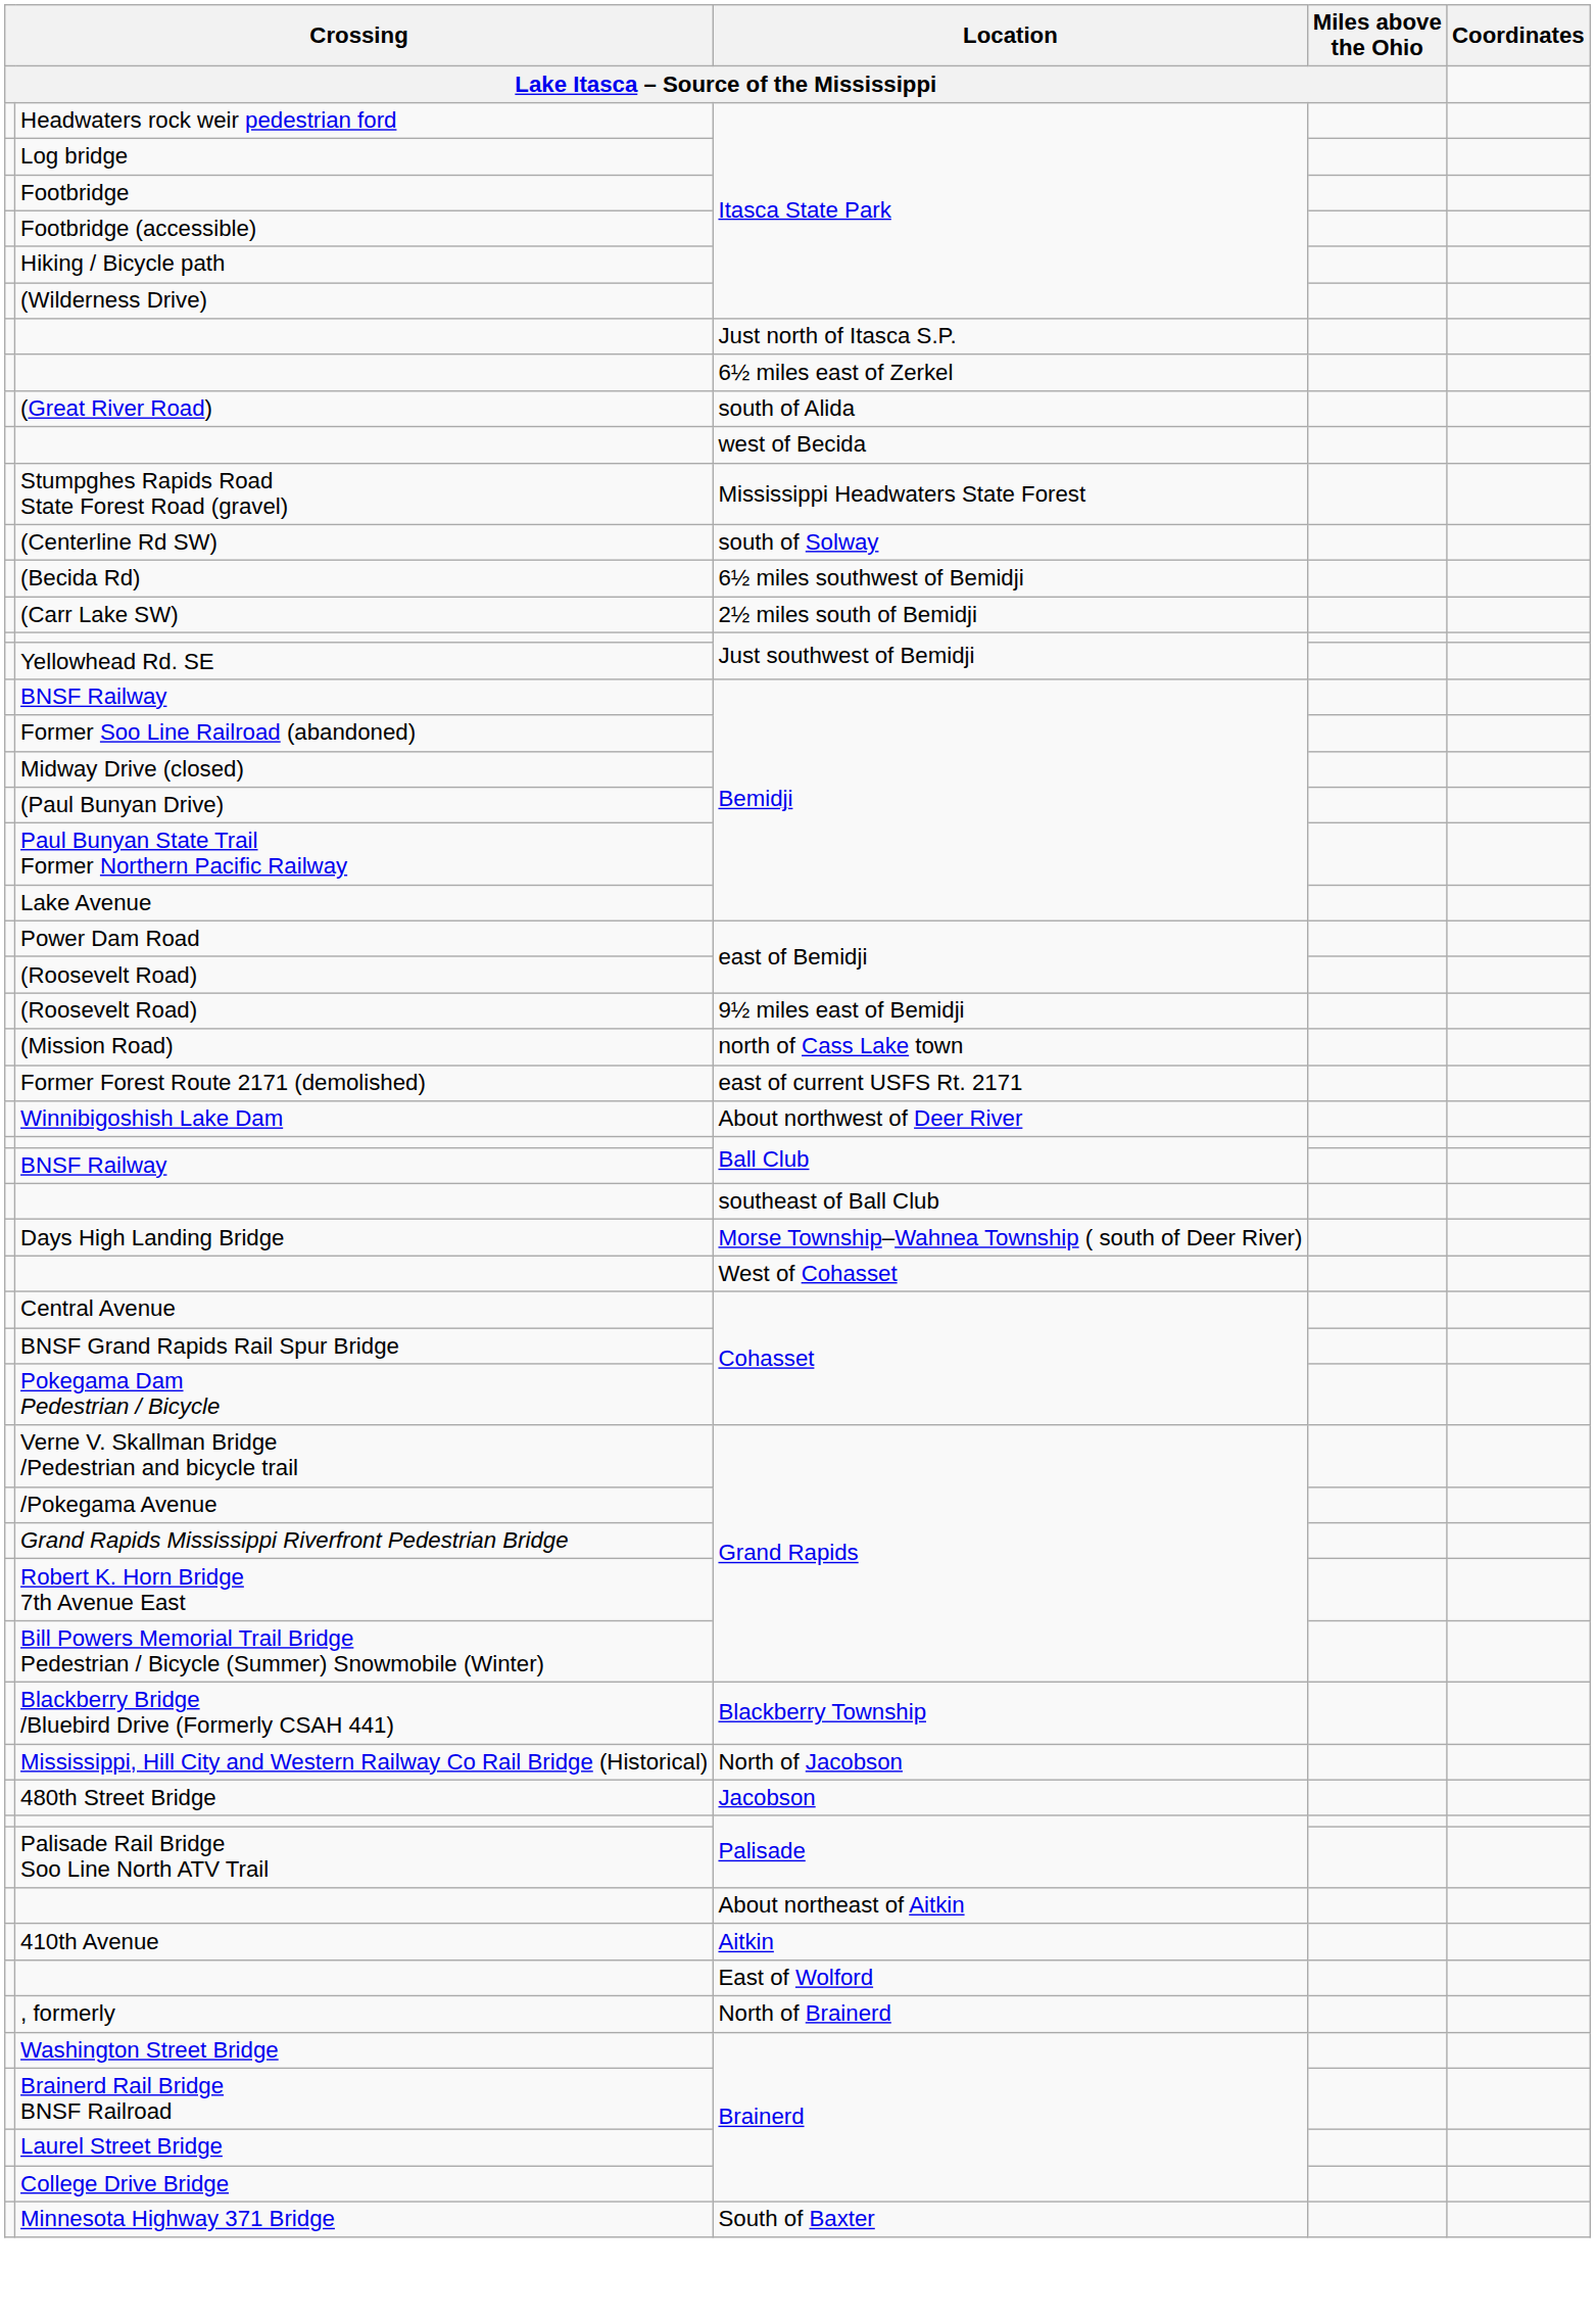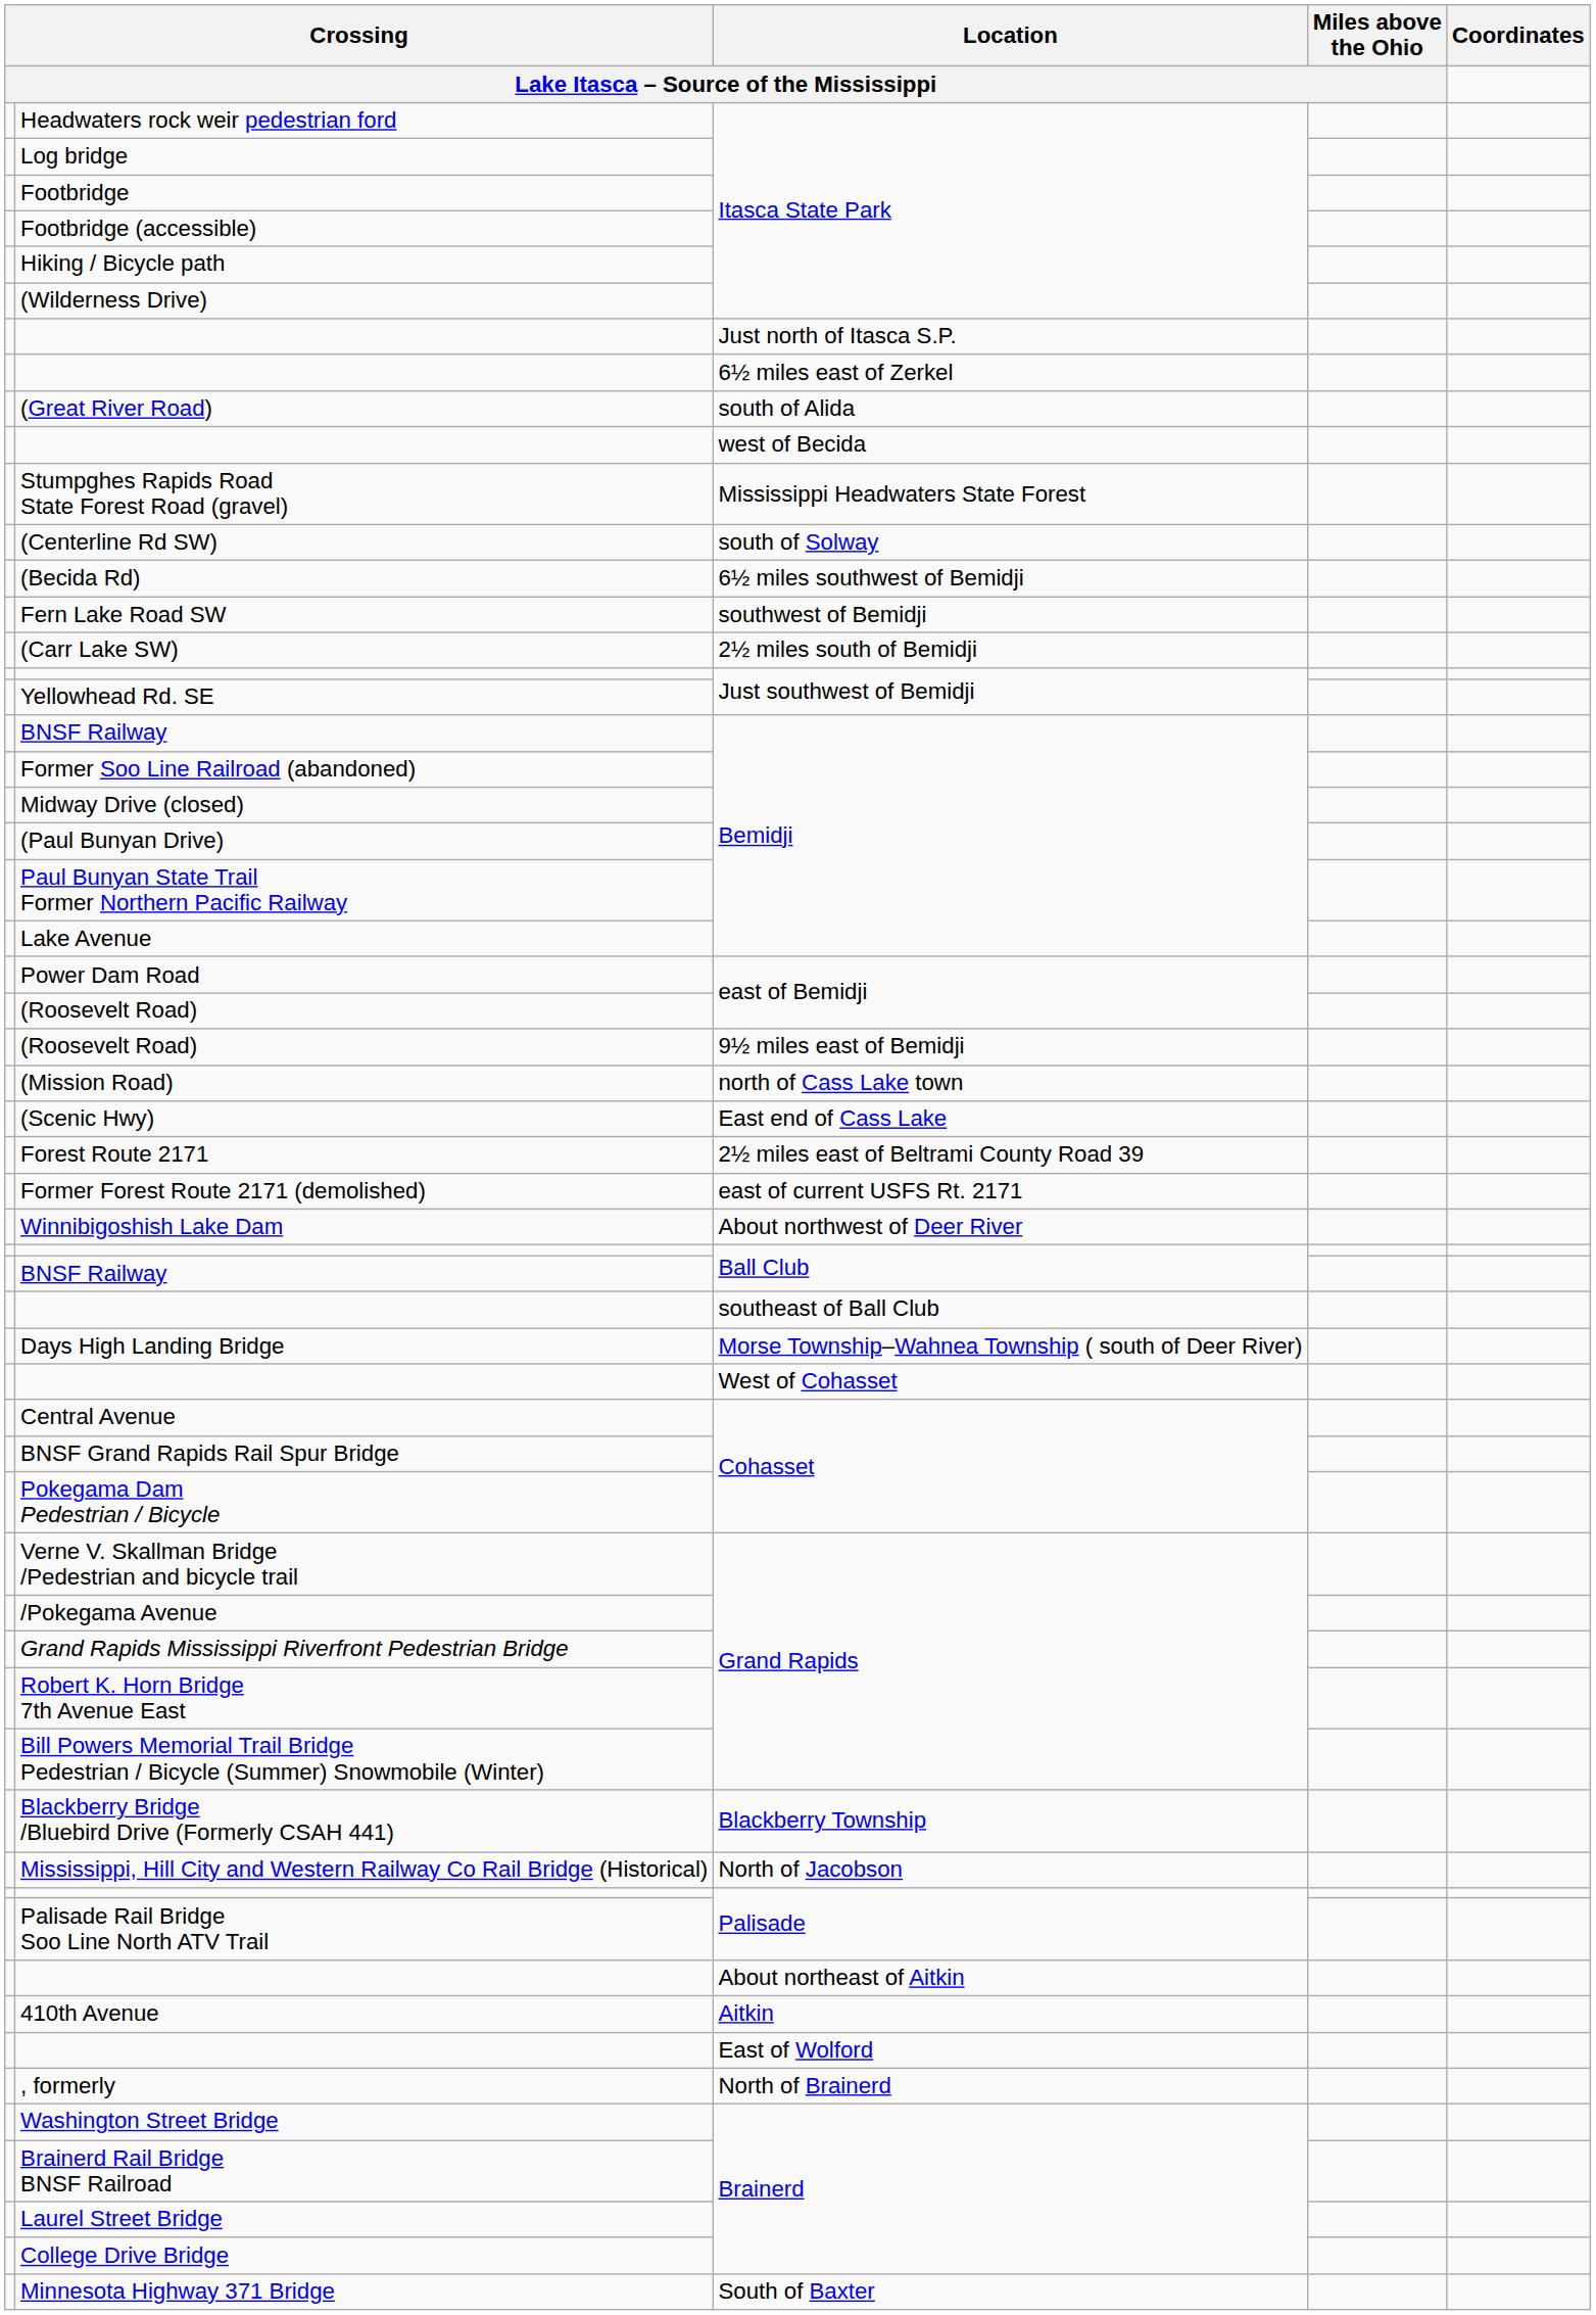+ row: Fern Lake Road SW | southwest of Bemidji
+ row: (Scenic Hwy) | East end of Cass Lake
+ row: Forest Route 2171 | 2½ miles east of Beltrami County Road 39
- row: 480th Street Bridge | Jacobson
